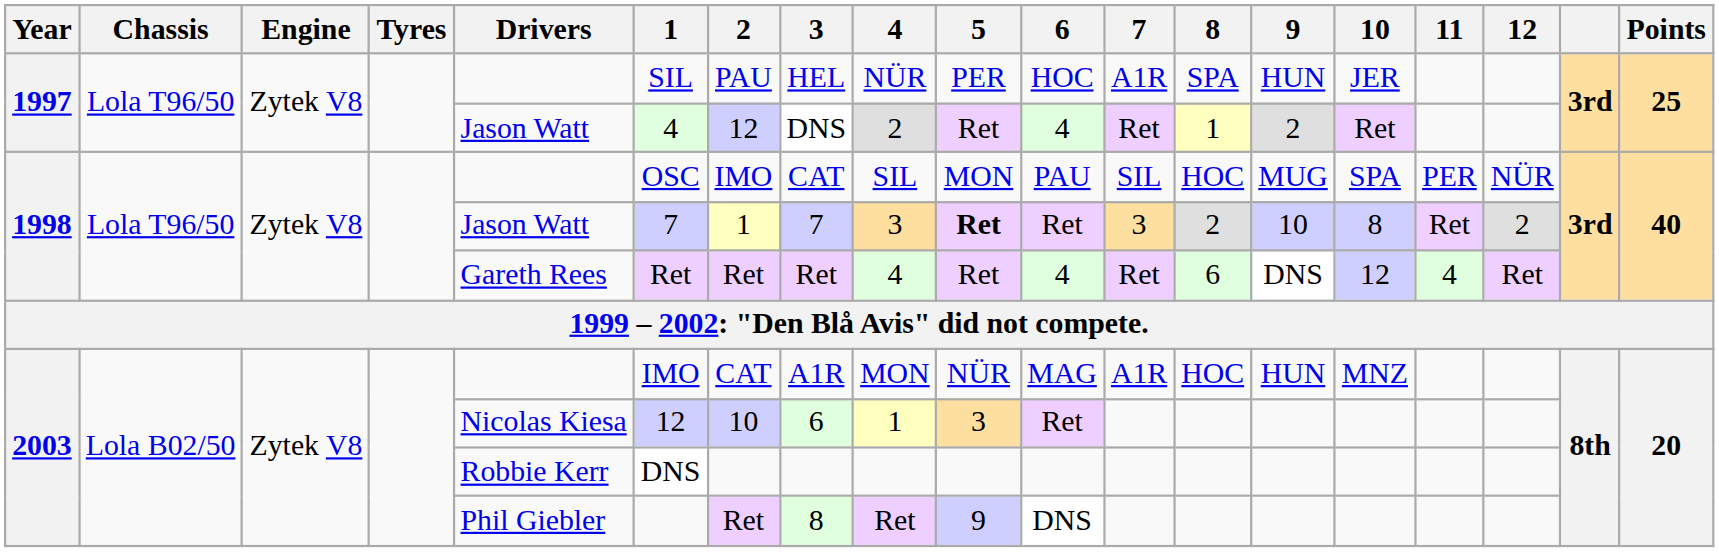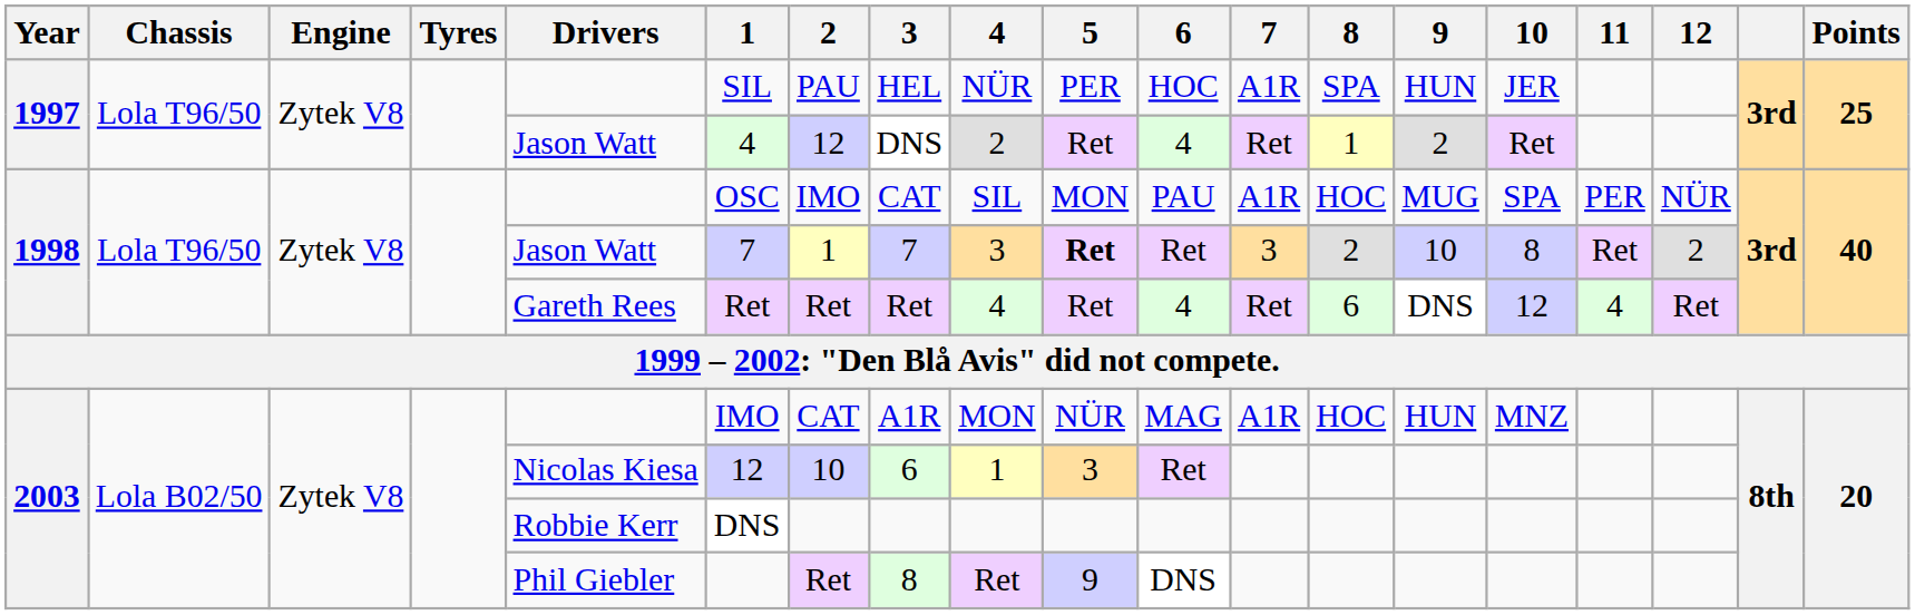row 4 | 7: SIL -> A1R
